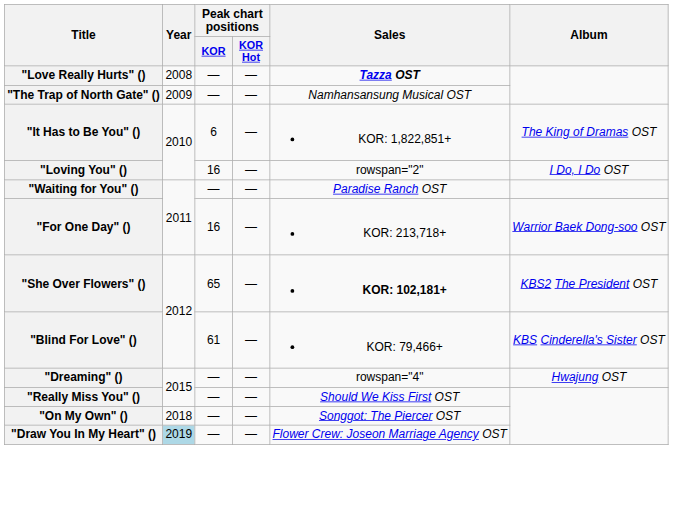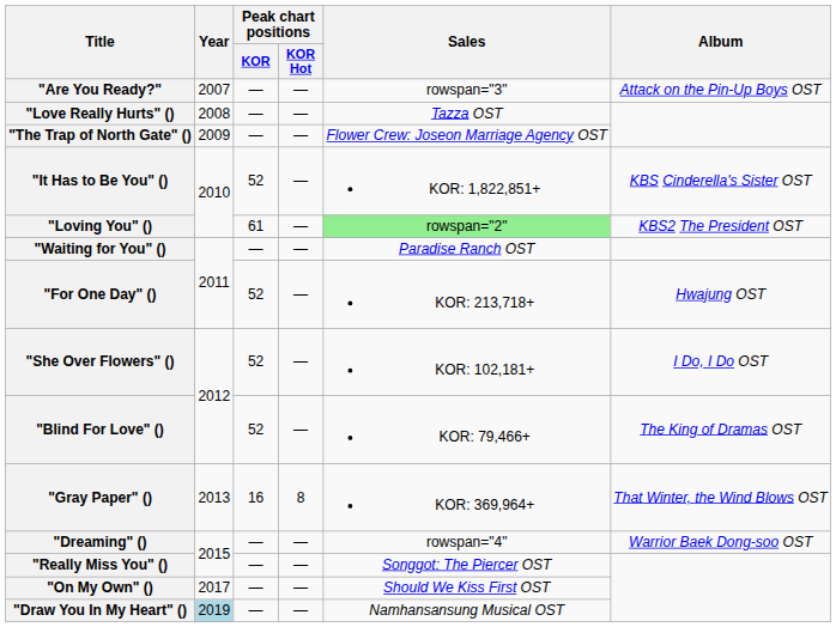+ row: "Are You Ready?" | 2007 | — | — | rowspan="3" | Attack on the Pin-Up Boys OST
"Love Really Hurts" () | Sales: bold -> normal
"The Trap of North Gate" () | Sales: Namhansansung Musical OST -> Flower Crew: Joseon Marriage Agency OST
"It Has to Be You" () | Peak chart positions / KOR: 6 -> 52
"It Has to Be You" () | Album: The King of Dramas OST -> KBS Cinderella's Sister OST
"Loving You" () | Peak chart positions / KOR: 16 -> 61
"Loving You" () | Sales: no background -> lightgreen background
"Loving You" () | Album: I Do, I Do OST -> KBS2 The President OST
"For One Day" () | Peak chart positions / KOR: 16 -> 52
"For One Day" () | Album: Warrior Baek Dong-soo OST -> Hwajung OST
"She Over Flowers" () | Peak chart positions / KOR: 65 -> 52
"She Over Flowers" () | Sales: bold -> normal
"She Over Flowers" () | Album: KBS2 The President OST -> I Do, I Do OST
"Blind For Love" () | Peak chart positions / KOR: 61 -> 52
"Blind For Love" () | Album: KBS Cinderella's Sister OST -> The King of Dramas OST
+ row: "Gray Paper" () | 2013 | 16 | 8 | KOR: 369,964+ | That Winter, the Wind Blows OST
"Dreaming" () | Album: Hwajung OST -> Warrior Baek Dong-soo OST
"Really Miss You" () | Sales: Should We Kiss First OST -> Songgot: The Piercer OST
"On My Own" () | Year: 2018 -> 2017
"On My Own" () | Sales: Songgot: The Piercer OST -> Should We Kiss First OST
"Draw You In My Heart" () | Sales: Flower Crew: Joseon Marriage Agency OST -> Namhansansung Musical OST
